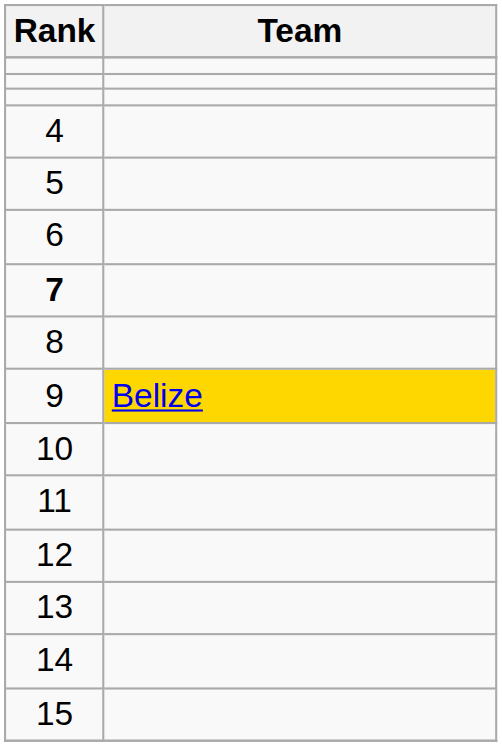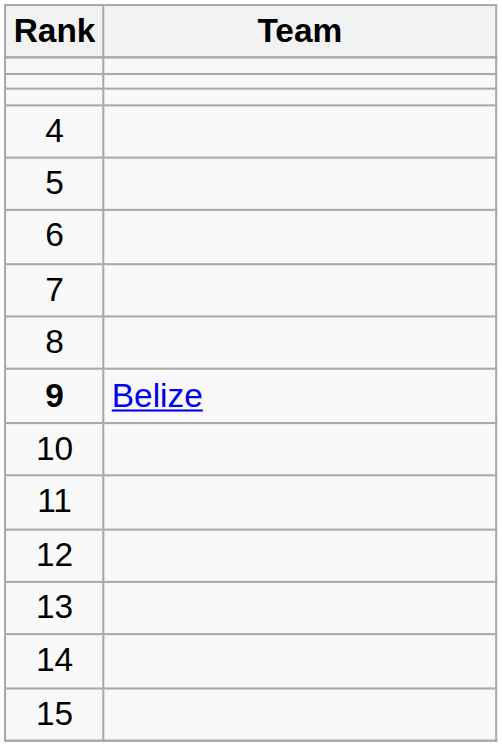row 8 | Rank: bold -> normal
row 10 | Rank: normal -> bold
row 10 | Team: gold background -> no background
